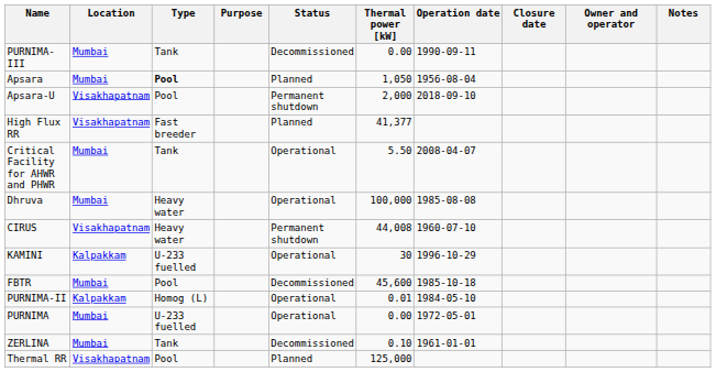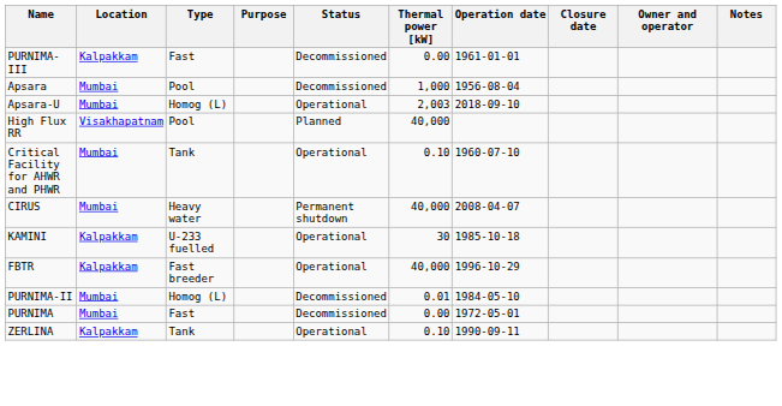PURNIMA-III | Location: Mumbai -> Kalpakkam
PURNIMA-III | Type: Tank -> Fast
PURNIMA-III | Operation date: 1990-09-11 -> 1961-01-01
Apsara | Type: bold -> normal
Apsara | Status: Planned -> Decommissioned
Apsara | Thermal power [kW]: 1,050 -> 1,000
Apsara-U | Location: Visakhapatnam -> Mumbai
Apsara-U | Type: Pool -> Homog (L)
Apsara-U | Status: Permanent shutdown -> Operational
Apsara-U | Thermal power [kW]: 2,000 -> 2,003
High Flux RR | Type: Fast breeder -> Pool
High Flux RR | Thermal power [kW]: 41,377 -> 40,000
Critical Facility for AHWR and PHWR | Thermal power [kW]: 5.50 -> 0.10
Critical Facility for AHWR and PHWR | Operation date: 2008-04-07 -> 1960-07-10
- row: Dhruva | Mumbai | Heavy water | Operational | 100,000 | 1985-08-08
CIRUS | Location: Visakhapatnam -> Mumbai
CIRUS | Thermal power [kW]: 44,008 -> 40,000
CIRUS | Operation date: 1960-07-10 -> 2008-04-07
KAMINI | Operation date: 1996-10-29 -> 1985-10-18
FBTR | Location: Mumbai -> Kalpakkam
FBTR | Type: Pool -> Fast breeder
FBTR | Status: Decommissioned -> Operational
FBTR | Thermal power [kW]: 45,600 -> 40,000
FBTR | Operation date: 1985-10-18 -> 1996-10-29
PURNIMA-II | Location: Kalpakkam -> Mumbai
PURNIMA-II | Status: Operational -> Decommissioned
PURNIMA | Type: U-233 fuelled -> Fast
PURNIMA | Status: Operational -> Decommissioned
ZERLINA | Location: Mumbai -> Kalpakkam
ZERLINA | Status: Decommissioned -> Operational
ZERLINA | Operation date: 1961-01-01 -> 1990-09-11
- row: Thermal RR | Visakhapatnam | Pool | Planned | 125,000
